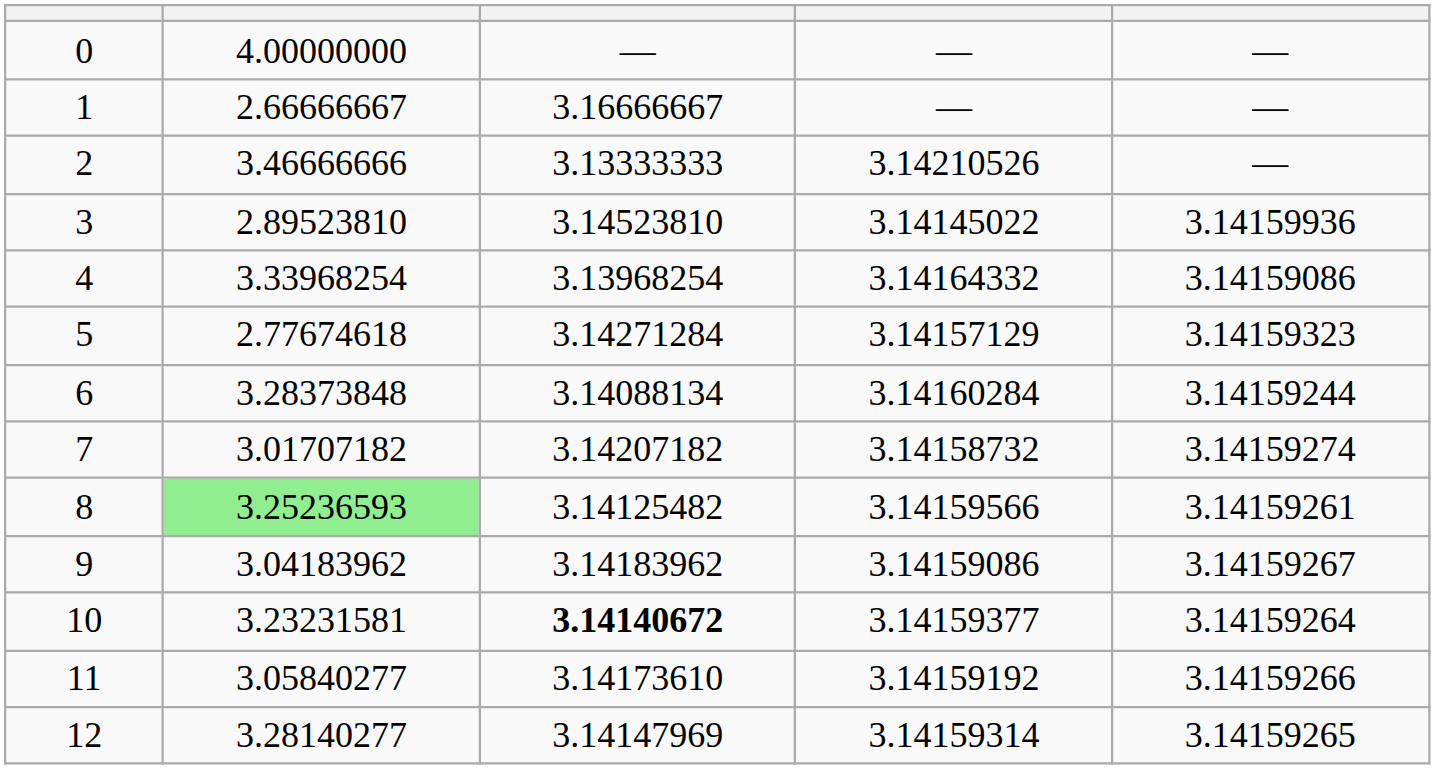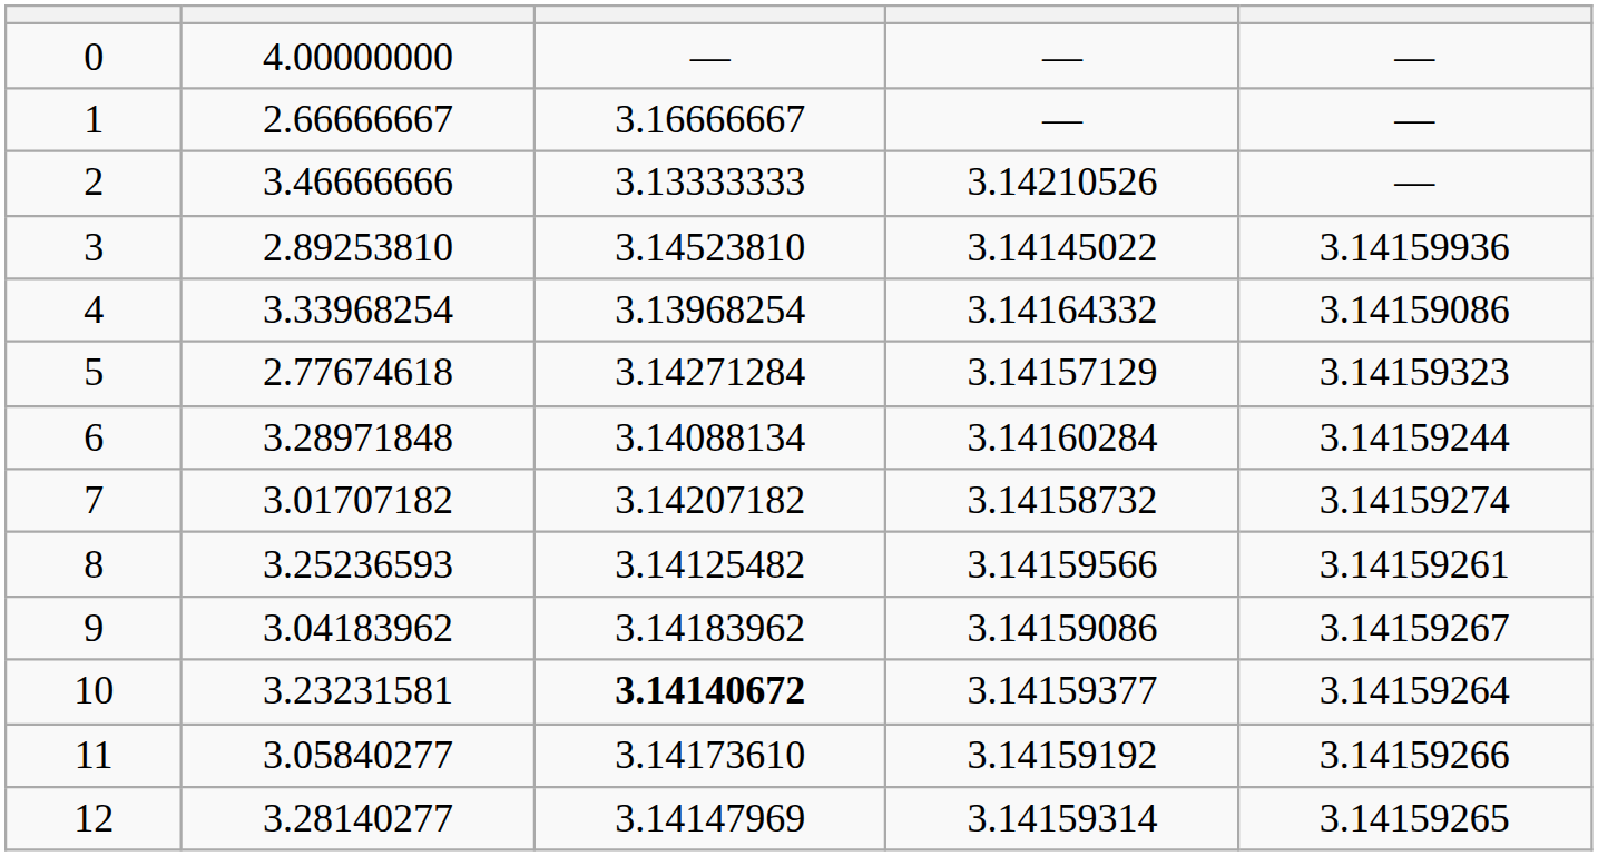3 | column 2: 2.89523810 -> 2.89253810
6 | column 2: 3.28373848 -> 3.28971848
8 | column 2: lightgreen background -> no background
